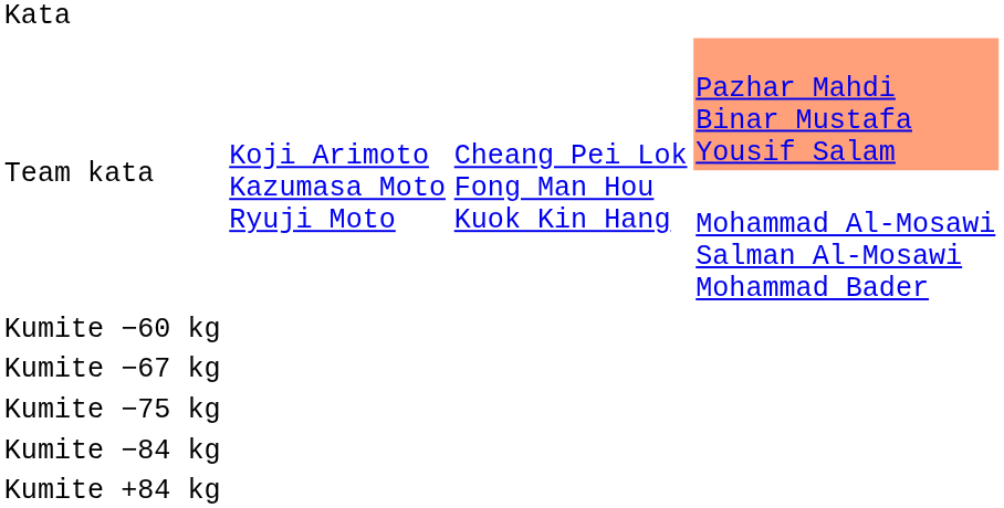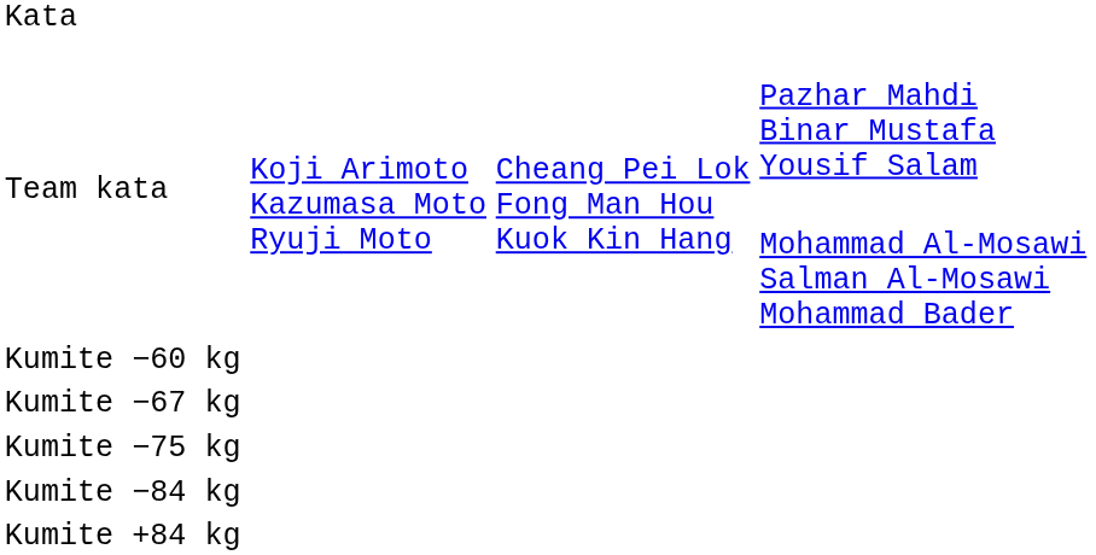Team kata / Pazhar Mahdi Binar Mustafa Yousif Salam | column 4: lightsalmon background -> no background
